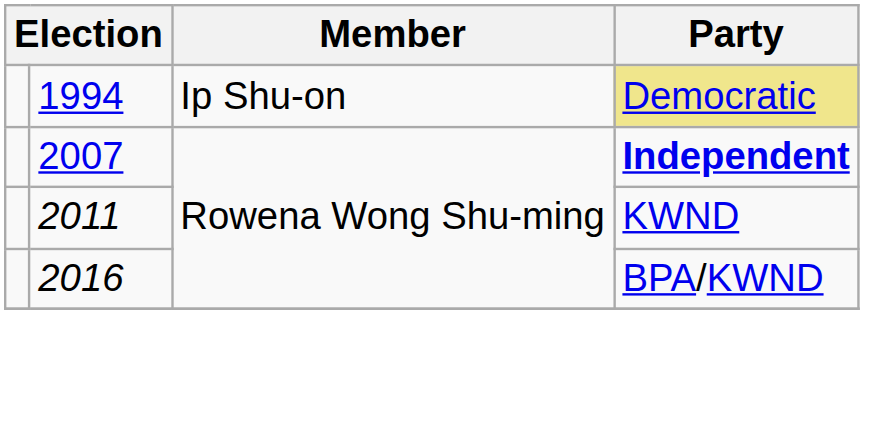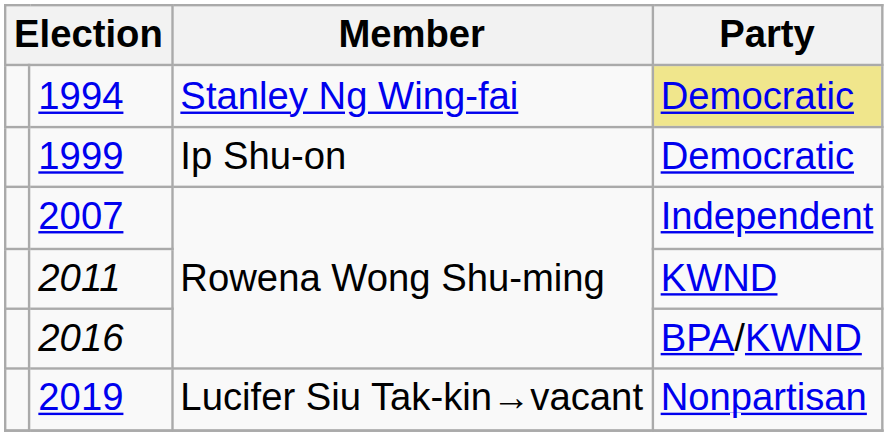1994 | Member: Ip Shu-on -> Stanley Ng Wing-fai
+ row: 1999 | Ip Shu-on | Democratic
2007 | Party: bold -> normal
+ row: 2019 | Lucifer Siu Tak-kin→vacant | Nonpartisan
